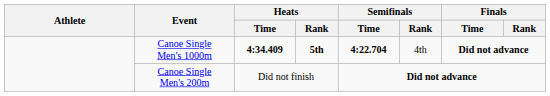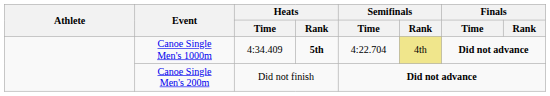Canoe Single Men's 1000m | Heats / Time: bold -> normal
Canoe Single Men's 1000m | Semifinals / Time: bold -> normal
Canoe Single Men's 1000m | Semifinals / Rank: no background -> khaki background
